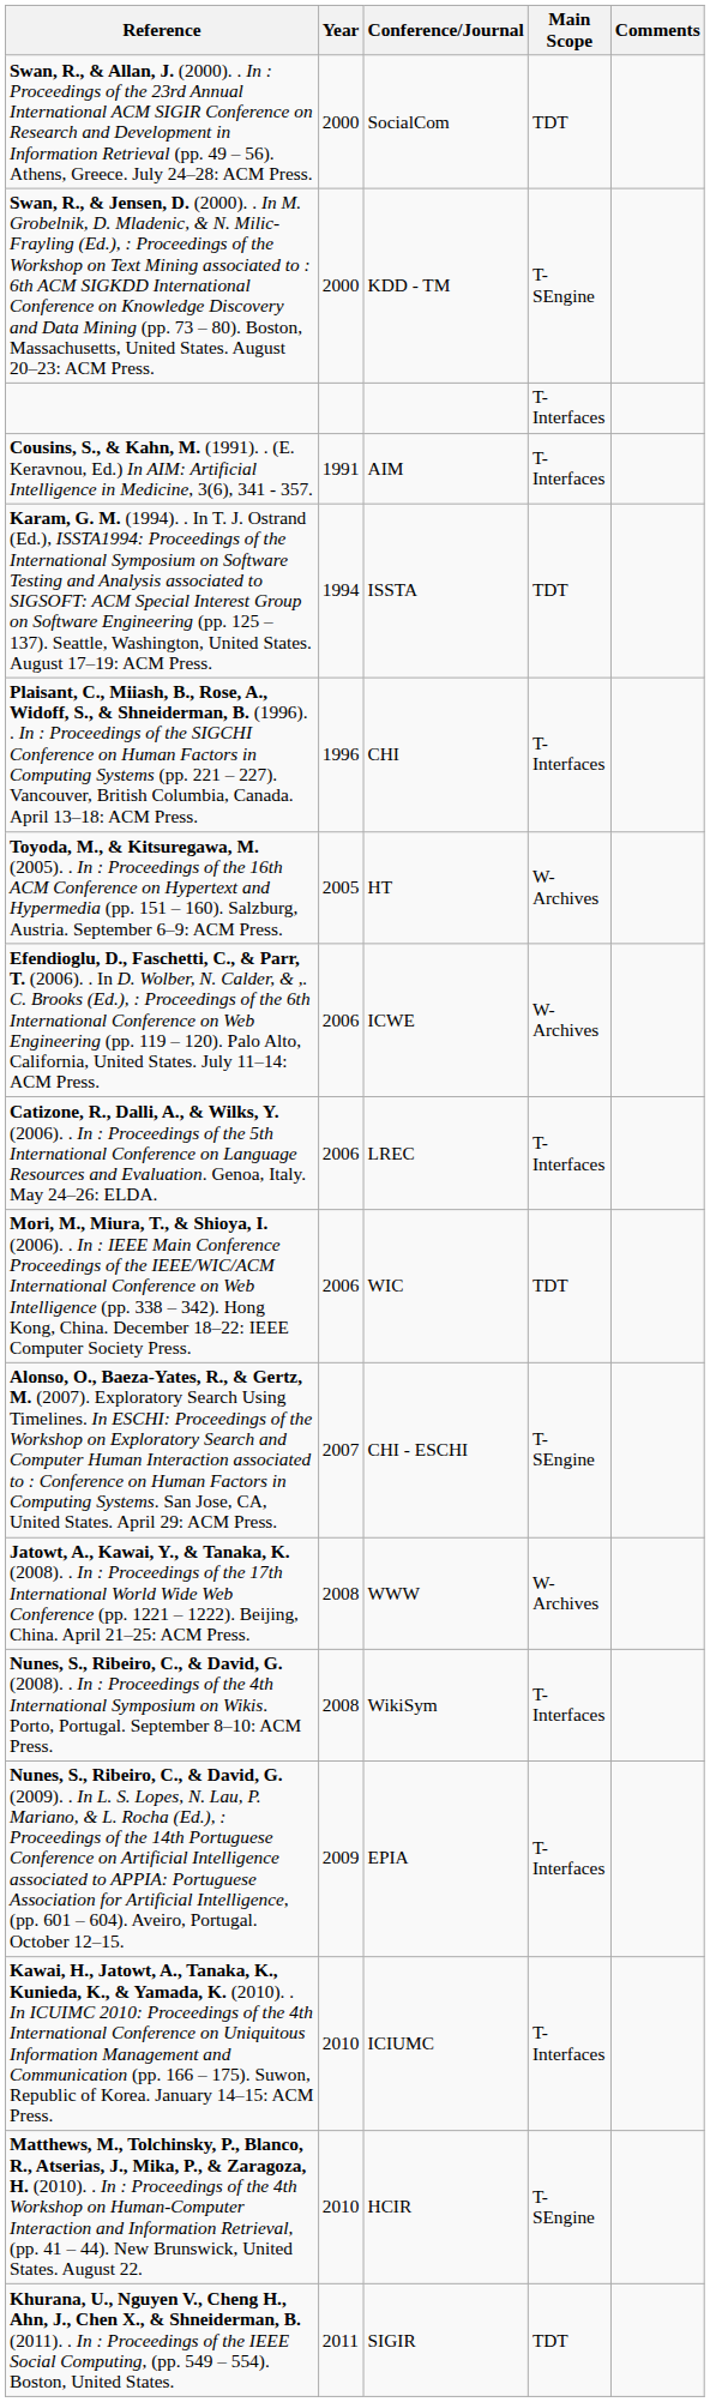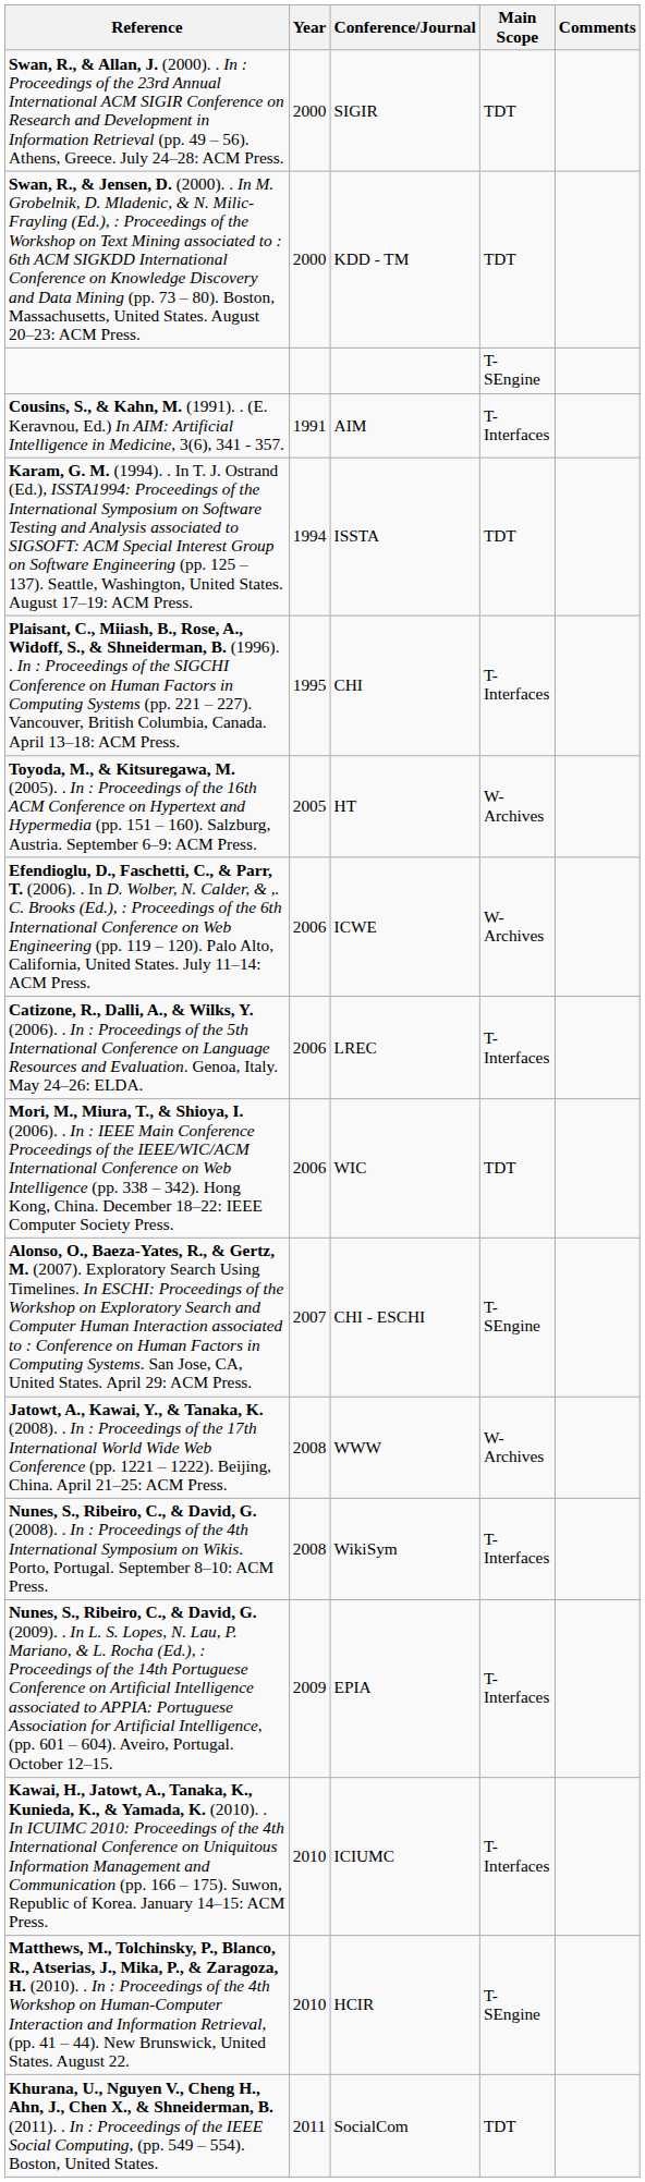row 2 | Conference/Journal: SocialCom -> SIGIR
row 3 | Main Scope: T-SEngine -> TDT
row 4 | Main Scope: T-Interfaces -> T-SEngine
row 7 | Year: 1996 -> 1995
row 18 | Conference/Journal: SIGIR -> SocialCom
